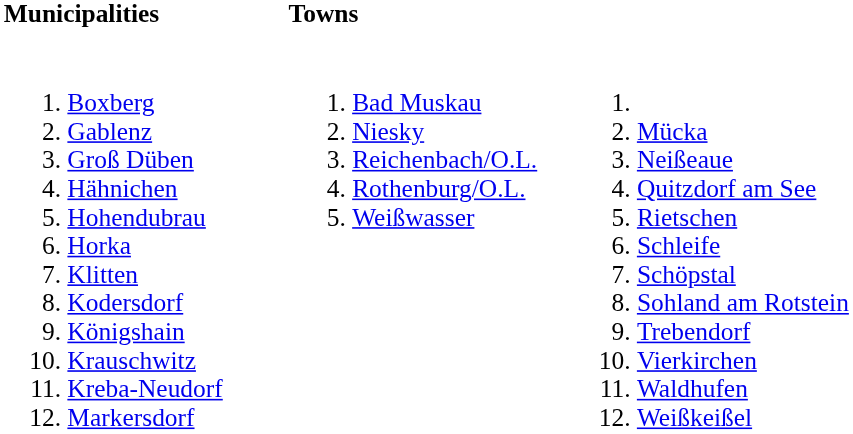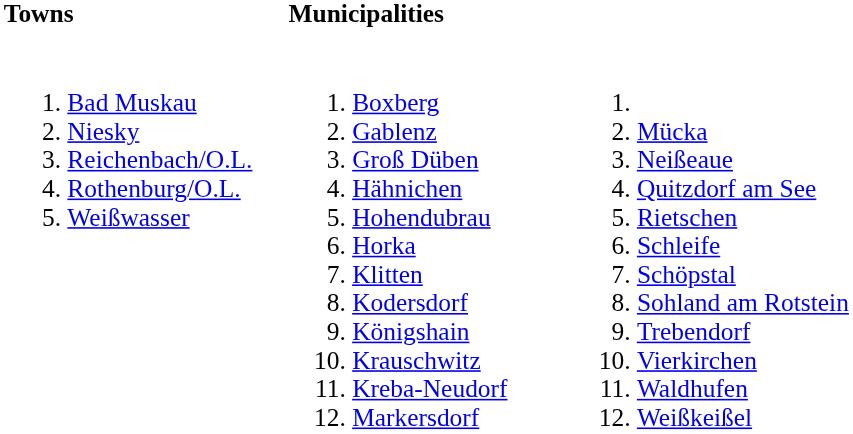columns swapped: Towns <-> Municipalities
